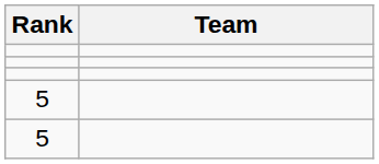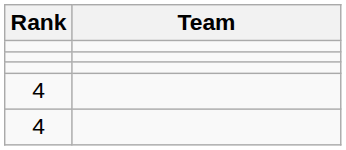row 5 | Rank: 5 -> 4
row 6 | Rank: 5 -> 4
